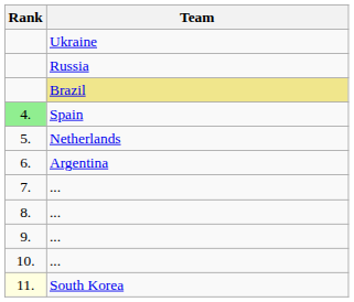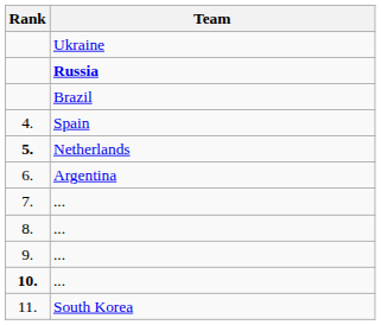row 3 | Team: normal -> bold
row 4 | Team: khaki background -> no background
row 5 | Rank: lightgreen background -> no background
row 6 | Rank: normal -> bold
row 11 | Rank: normal -> bold
row 12 | Rank: lightyellow background -> no background
